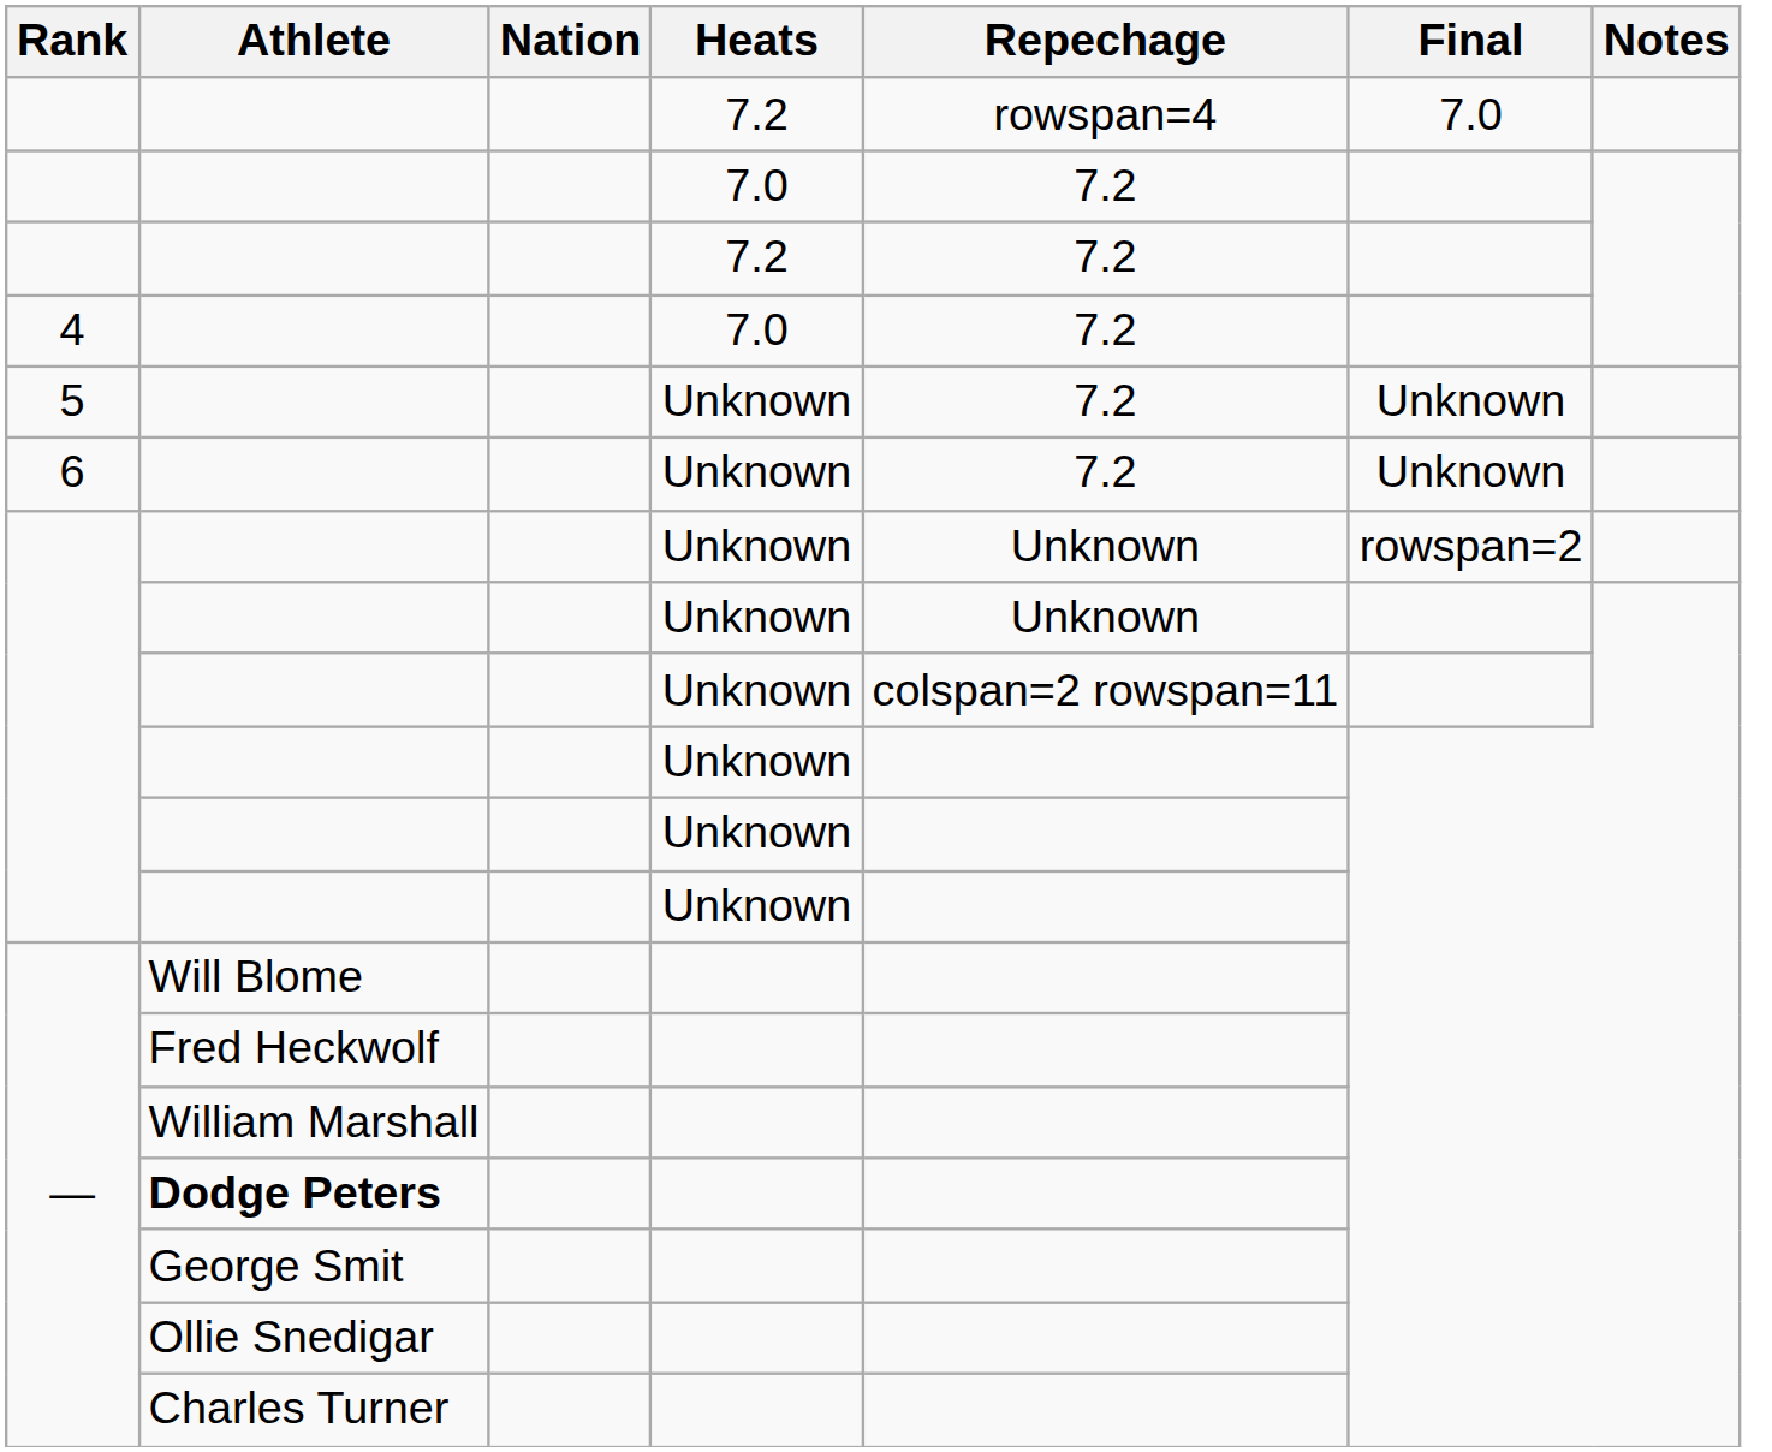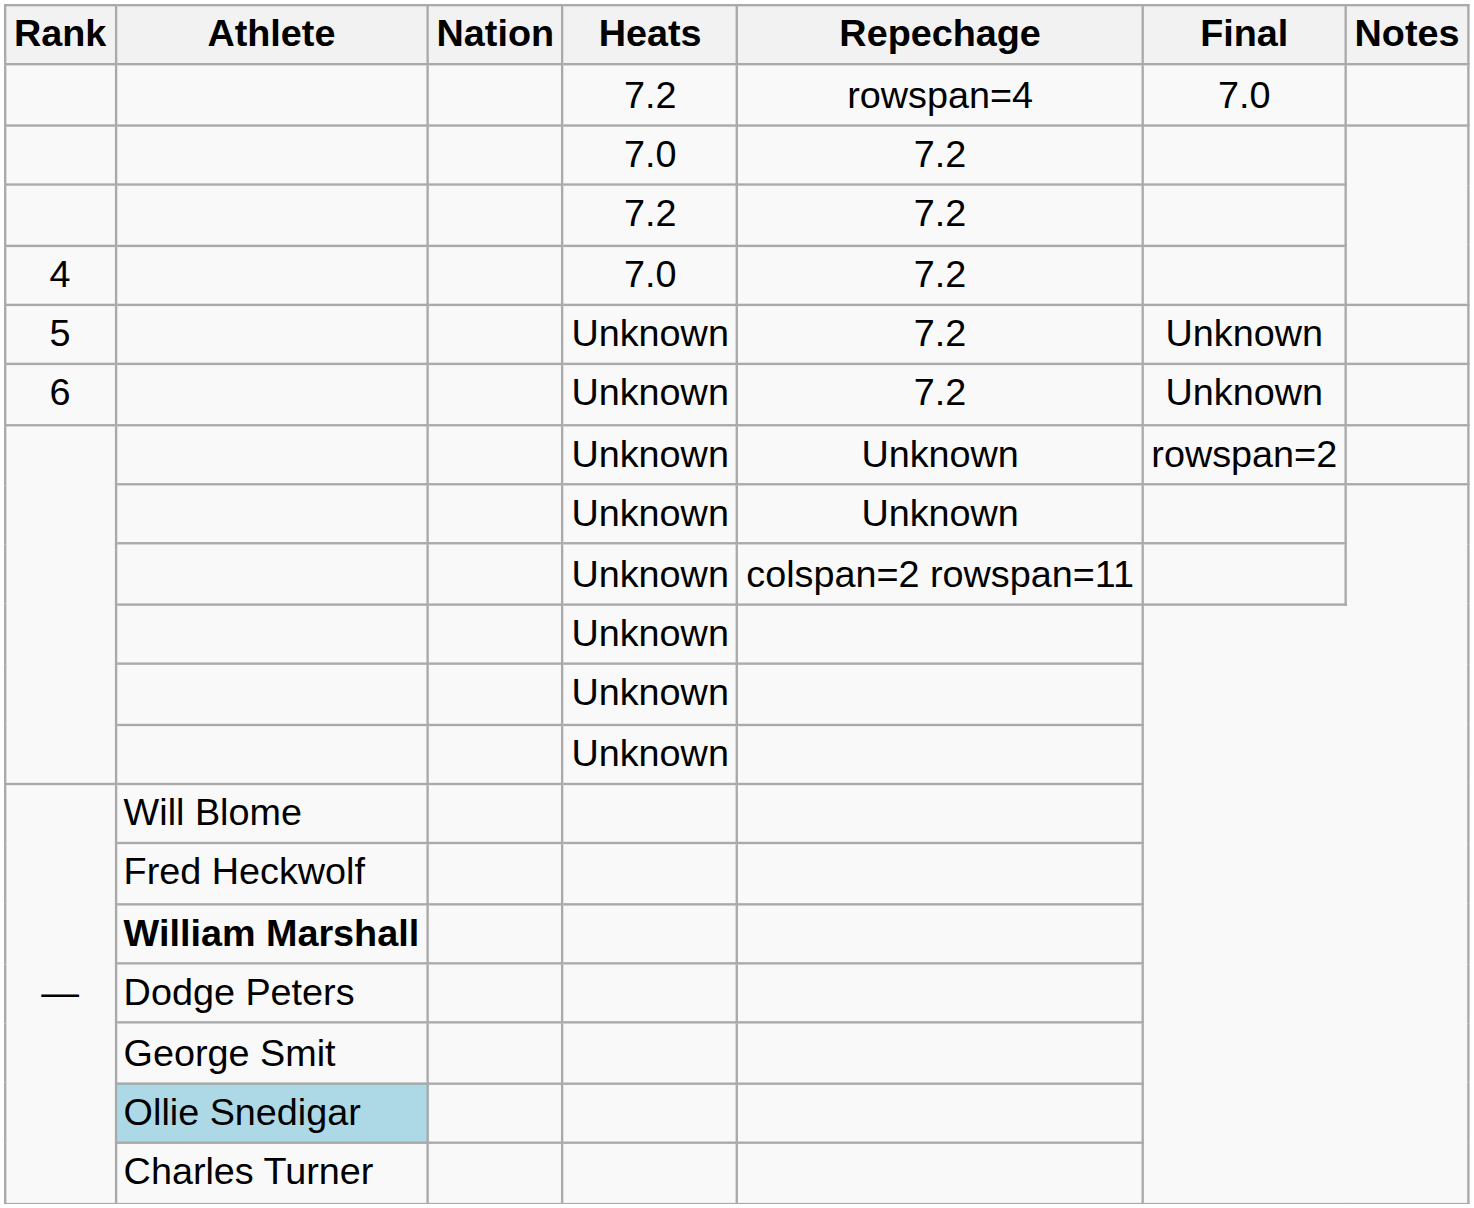William Marshall | Athlete: normal -> bold
Dodge Peters | Athlete: bold -> normal
Ollie Snedigar | Athlete: no background -> lightblue background
